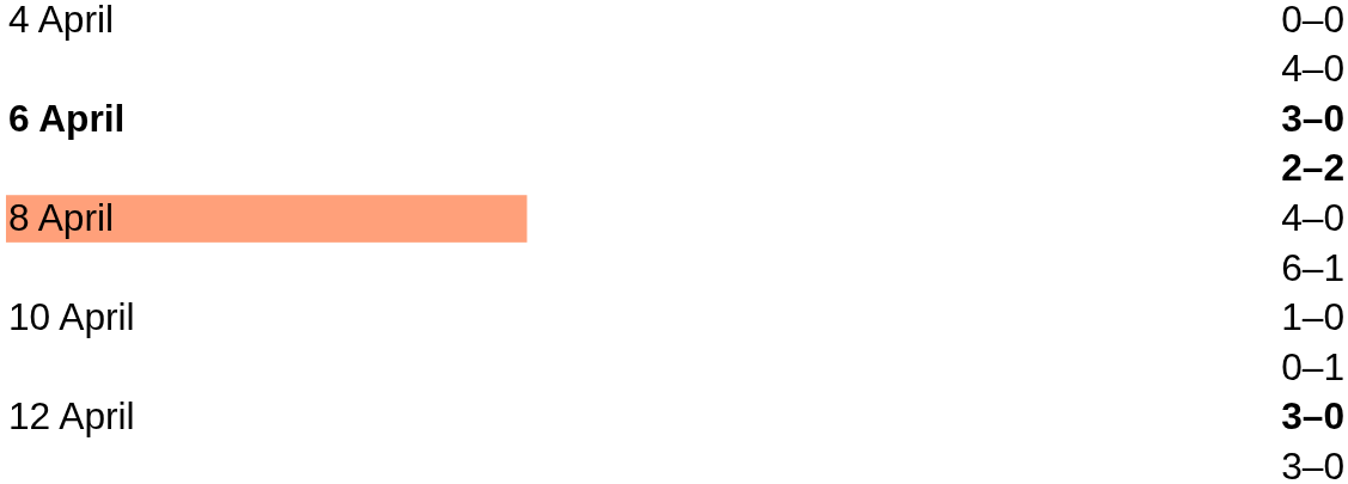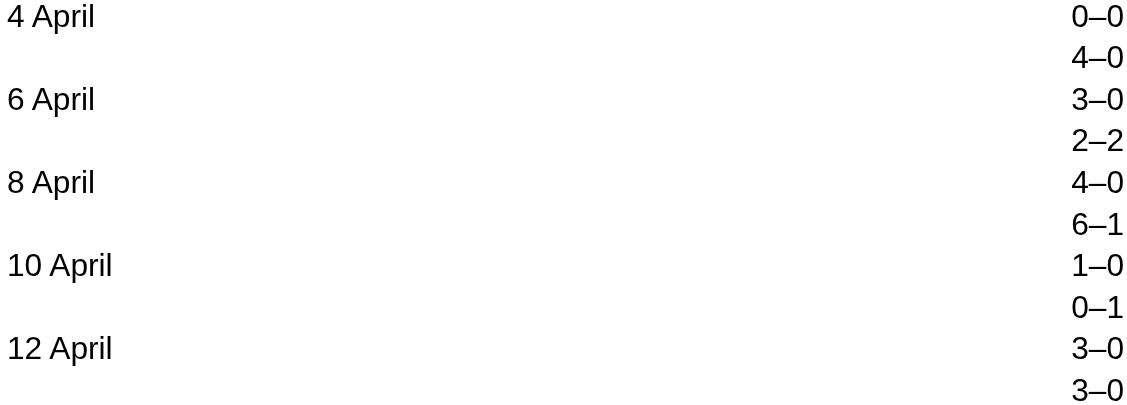6 April / 3–0 | column 1: bold -> normal
6 April / 3–0 | column 2: bold -> normal
2–2 | column 2: bold -> normal
8 April / 4–0 | column 1: lightsalmon background -> no background
12 April / 3–0 | column 2: bold -> normal
